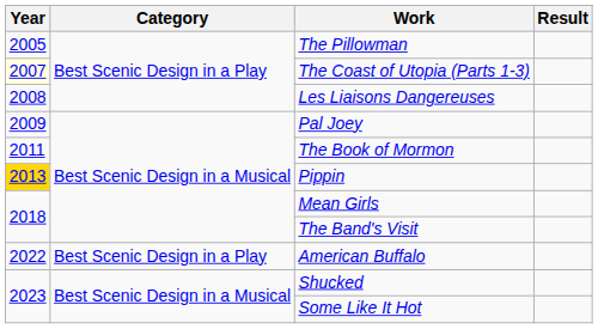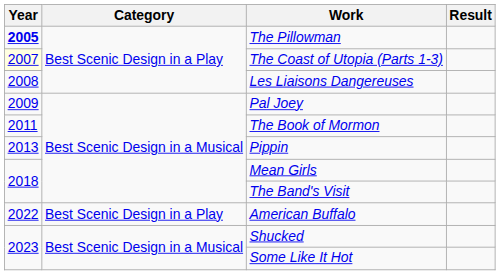The Pillowman | Year: normal -> bold
Pippin | Year: gold background -> no background
